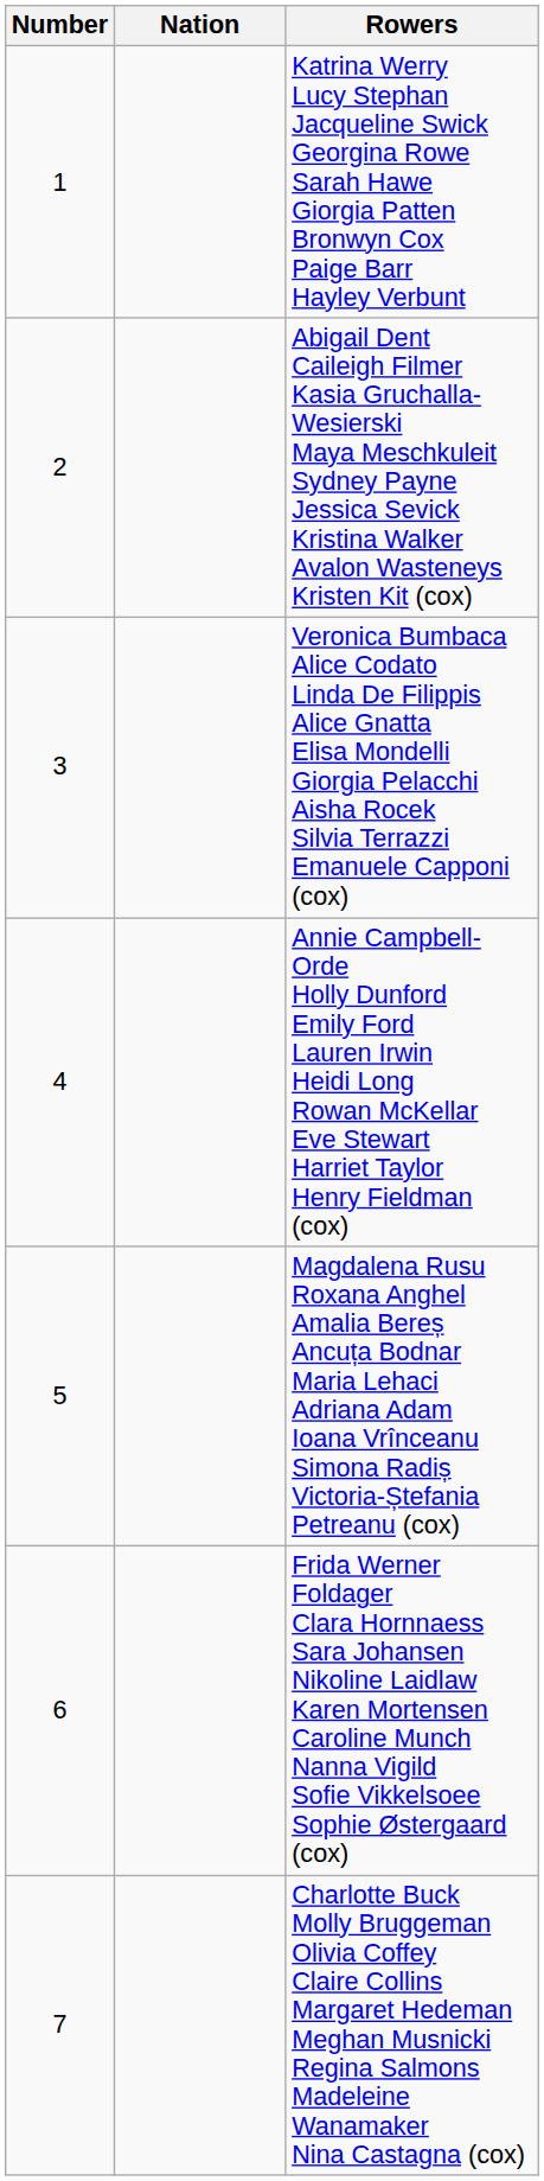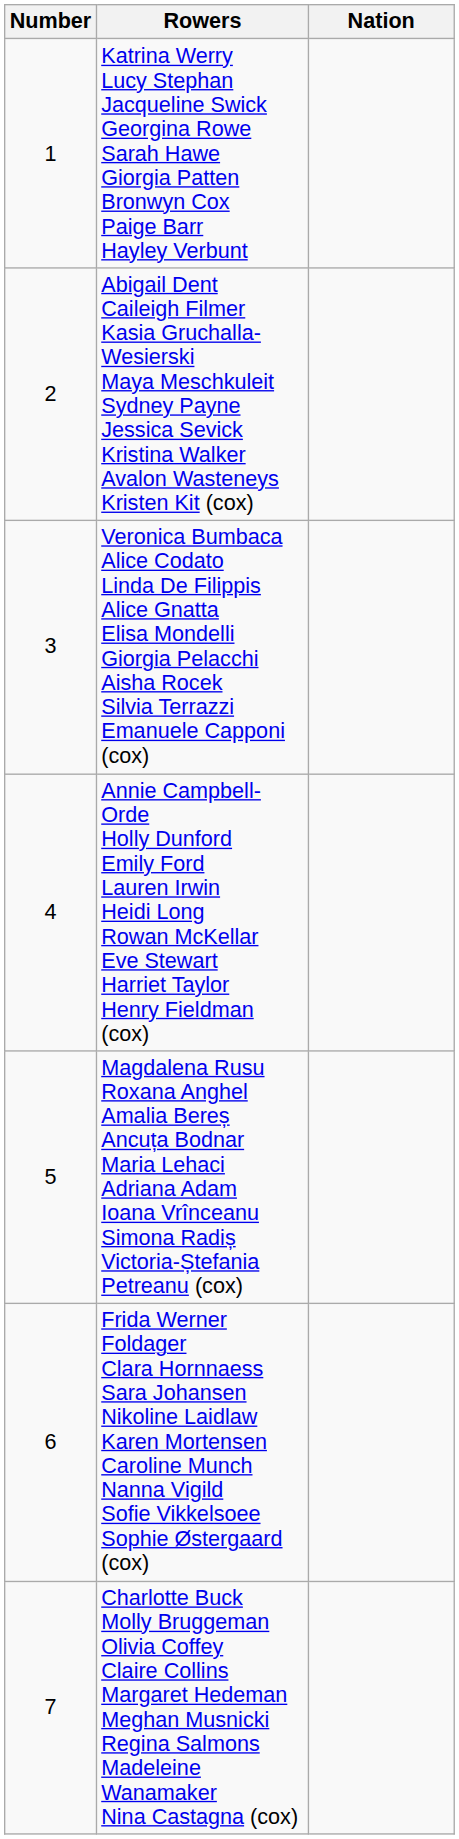columns swapped: Rowers <-> Nation
